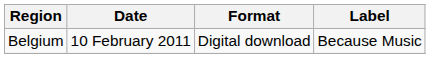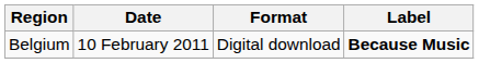Belgium | Label: normal -> bold
